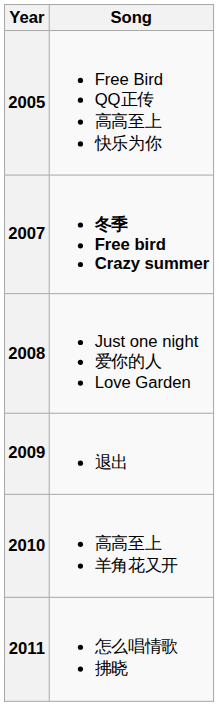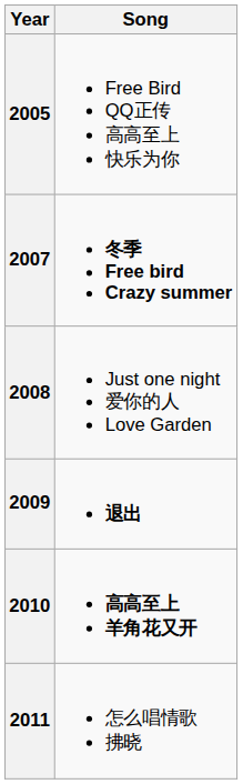2009 | Song: normal -> bold
2010 | Song: normal -> bold
